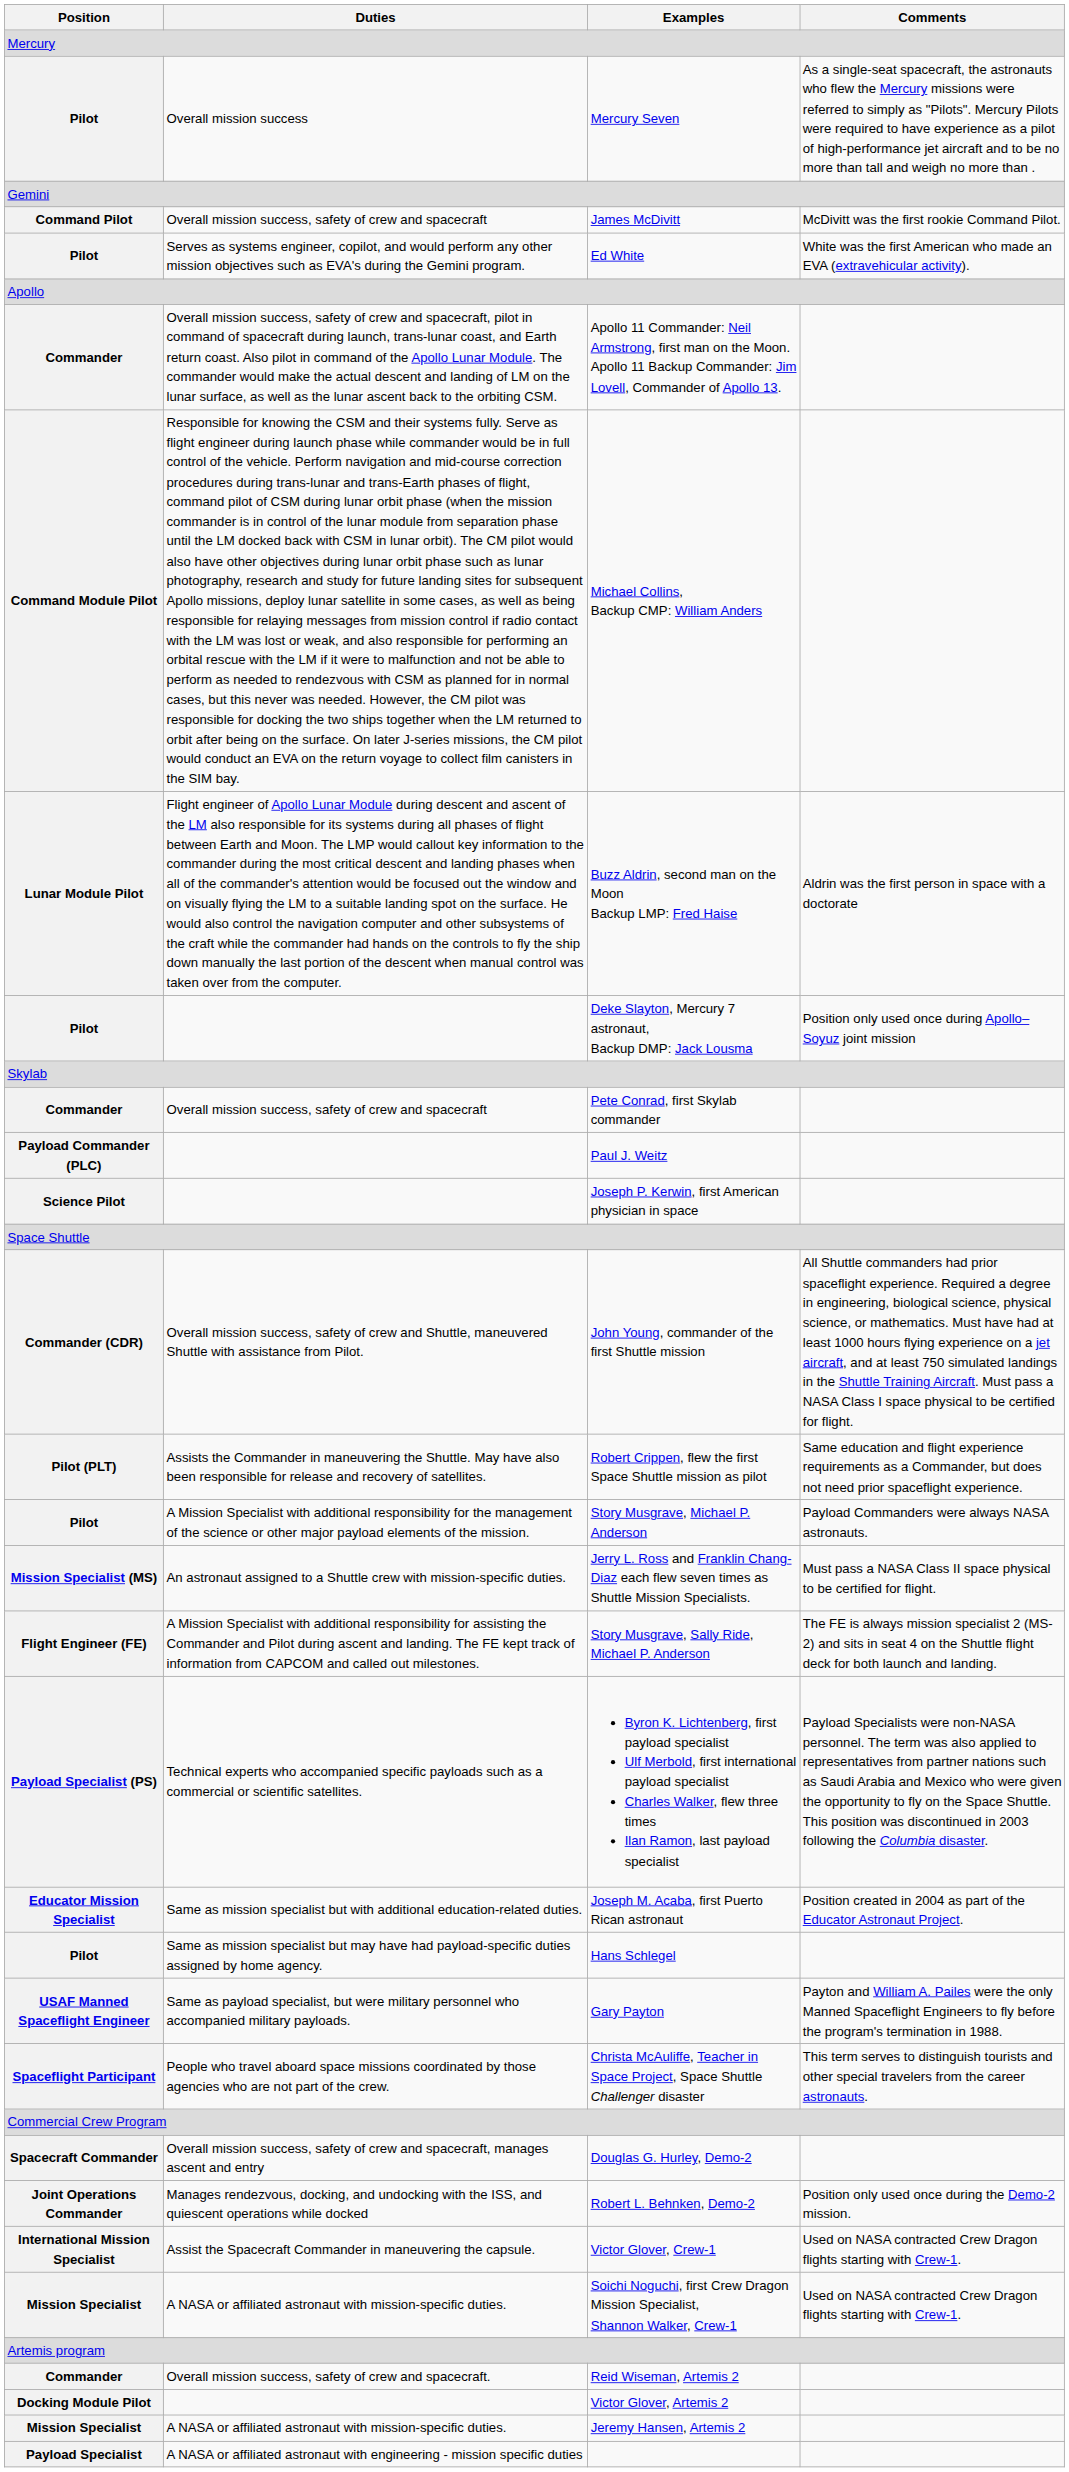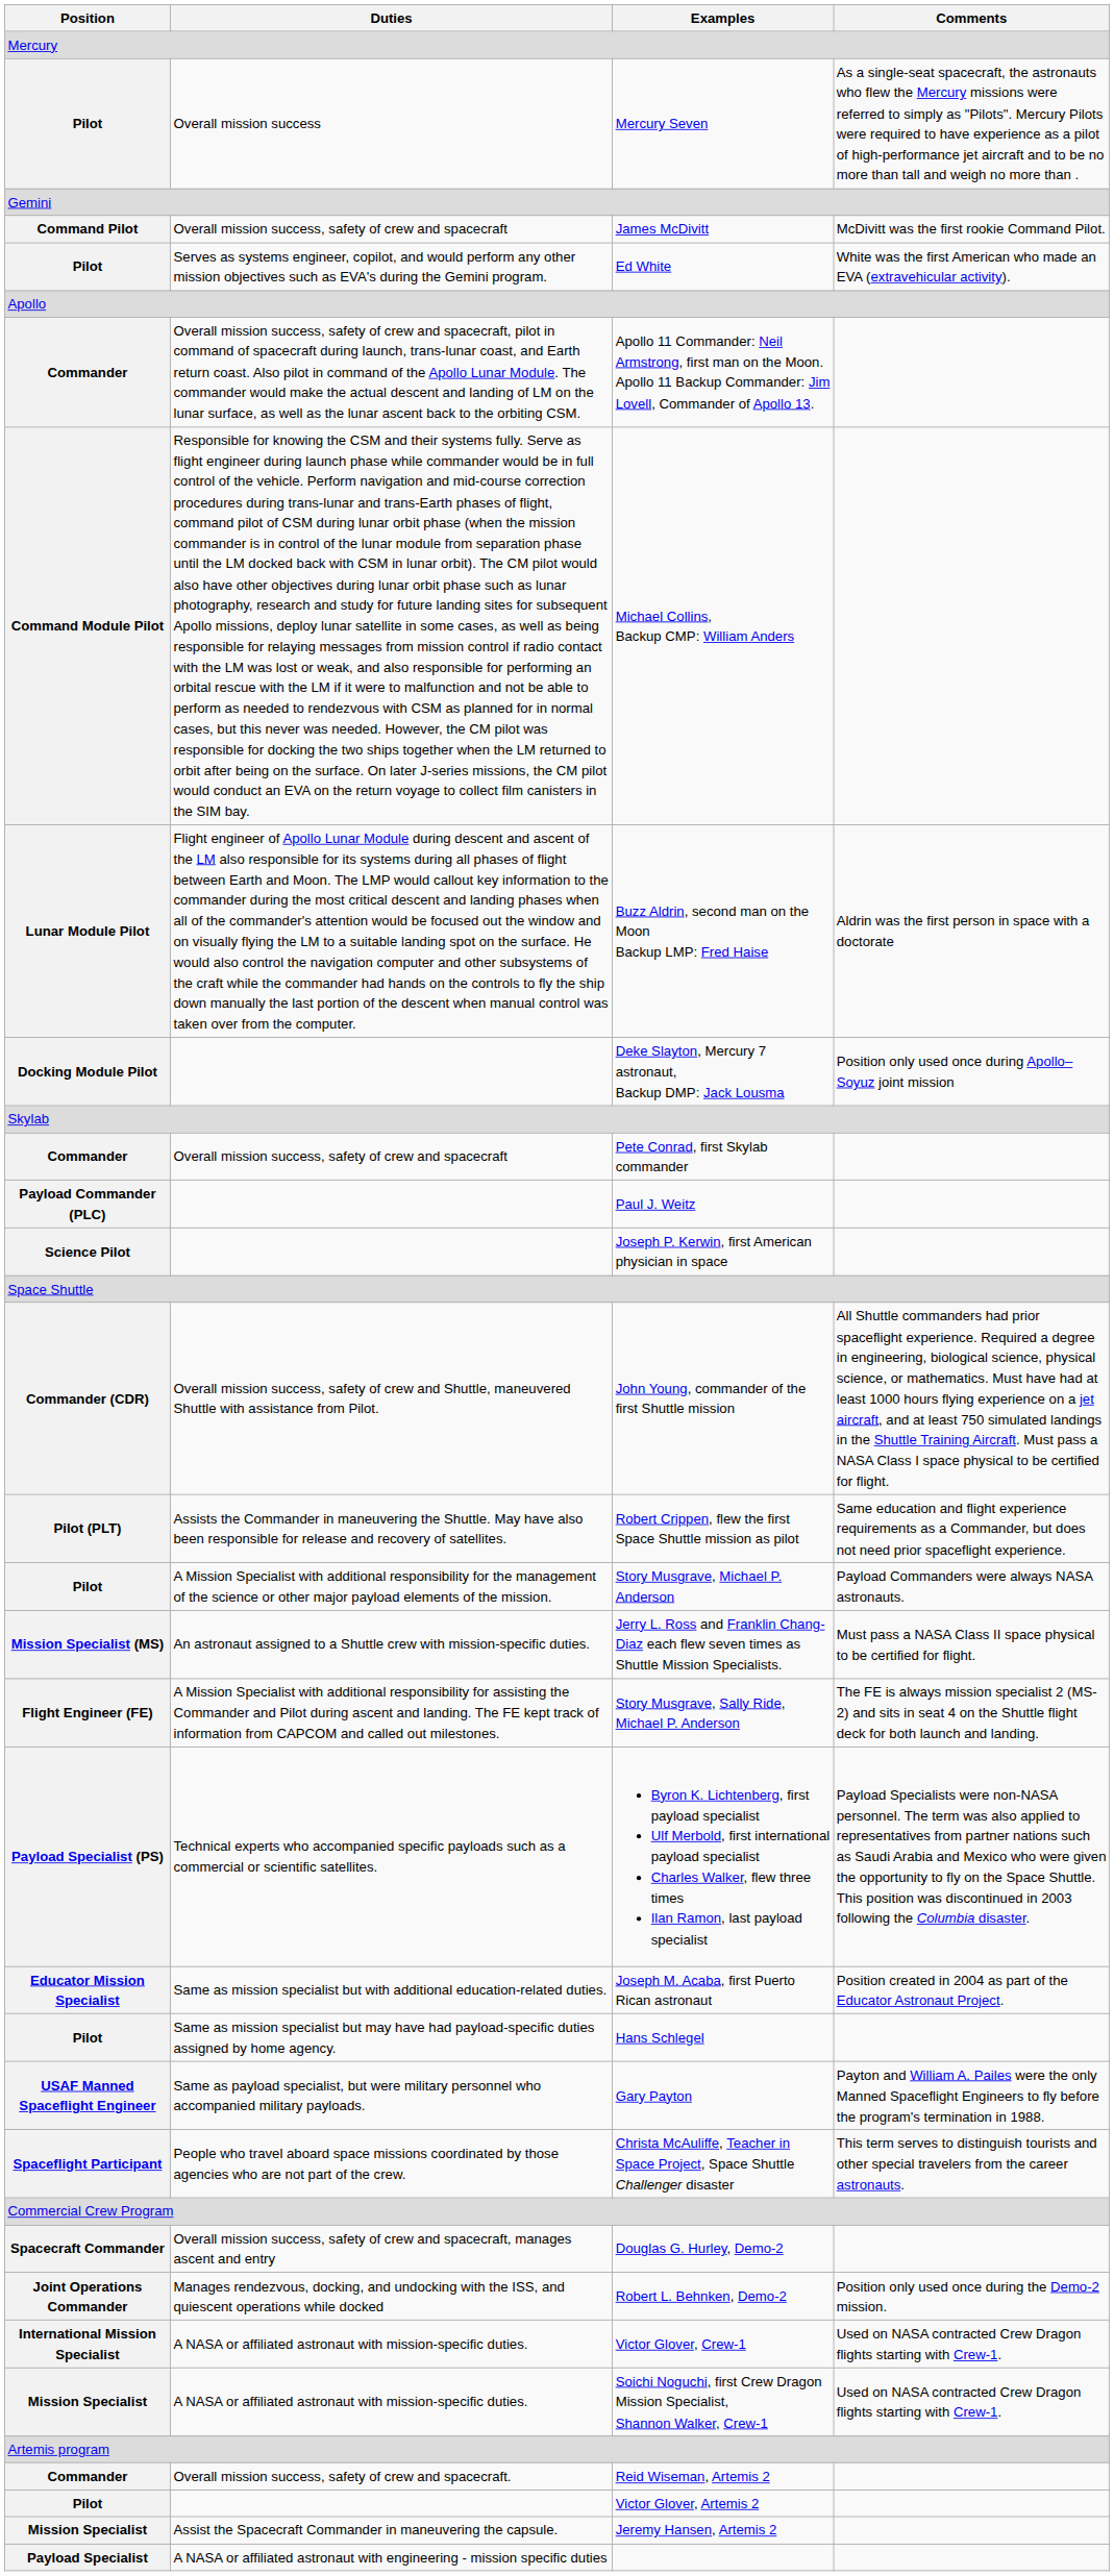Deke Slayton, Mercury 7 astronaut, Backup DMP: Jack Lousma | Position: Pilot -> Docking Module Pilot
Victor Glover, Crew-1 | Duties: Assist the Spacecraft Commander in maneuvering the capsule. -> A NASA or affiliated astronaut with mission-specific duties.
Victor Glover, Artemis 2 | Position: Docking Module Pilot -> Pilot
Jeremy Hansen, Artemis 2 | Duties: A NASA or affiliated astronaut with mission-specific duties. -> Assist the Spacecraft Commander in maneuvering the capsule.
